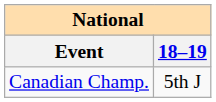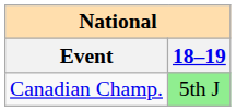Canadian Champ. | 18–19: no background -> lightgreen background
